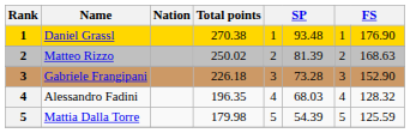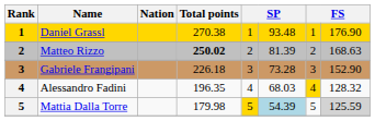Matteo Rizzo | Total points: normal -> bold
Alessandro Fadini | column 7: no background -> gold background
Mattia Dalla Torre | column 5: no background -> gold background
Mattia Dalla Torre | column 6: no background -> lightblue background
Mattia Dalla Torre | column 8: no background -> lightgrey background
